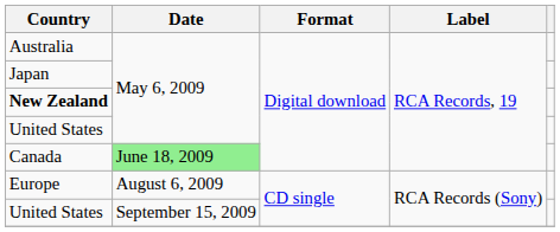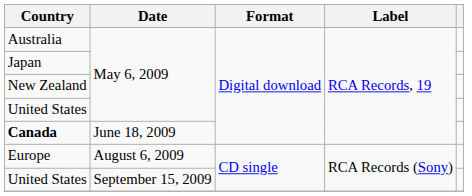New Zealand | Country: bold -> normal
Canada | Country: normal -> bold
Canada | Date: lightgreen background -> no background
